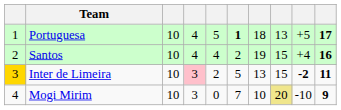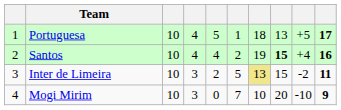Portuguesa | column 6: bold -> normal
Santos | column 8: normal -> bold
Inter de Limeira | column 1: gold background -> no background
Inter de Limeira | column 4: pink background -> no background
Inter de Limeira | column 7: no background -> khaki background
Inter de Limeira | column 9: bold -> normal
Mogi Mirim | column 8: khaki background -> no background
